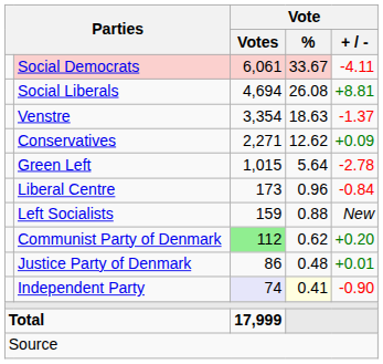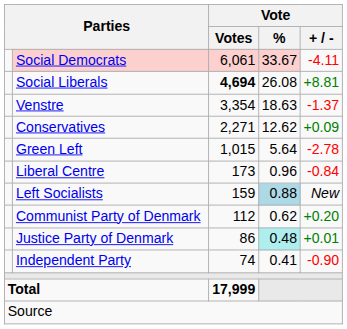Social Liberals | Vote / Votes: normal -> bold
Left Socialists | Vote / %: no background -> lightblue background
Communist Party of Denmark | Vote / Votes: lightgreen background -> no background
Justice Party of Denmark | Vote / %: no background -> paleturquoise background
Independent Party | Vote / Votes: lavender background -> no background
Independent Party | Vote / %: lightyellow background -> no background
